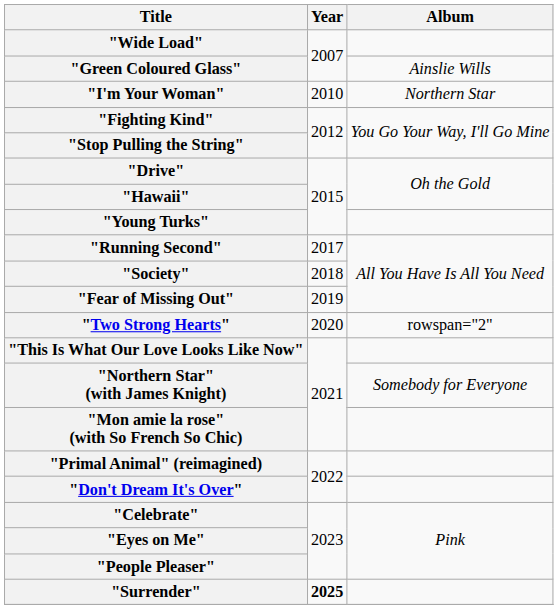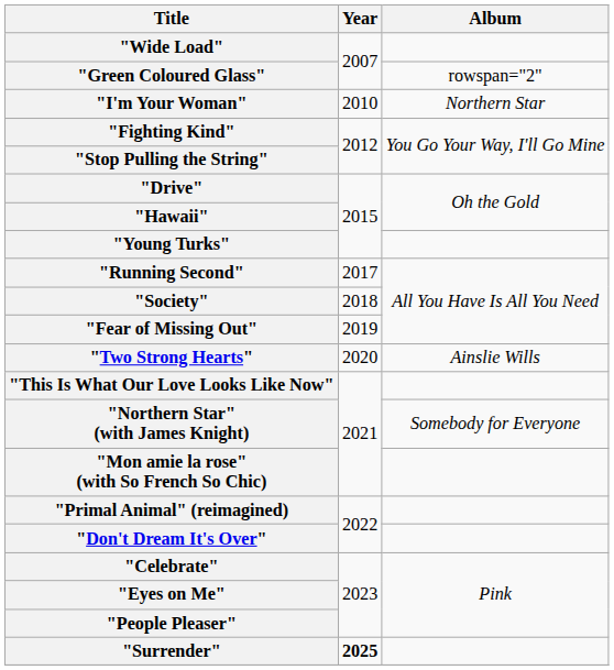"Green Coloured Glass" | Album: Ainslie Wills -> rowspan="2"
"Two Strong Hearts" | Album: rowspan="2" -> Ainslie Wills
